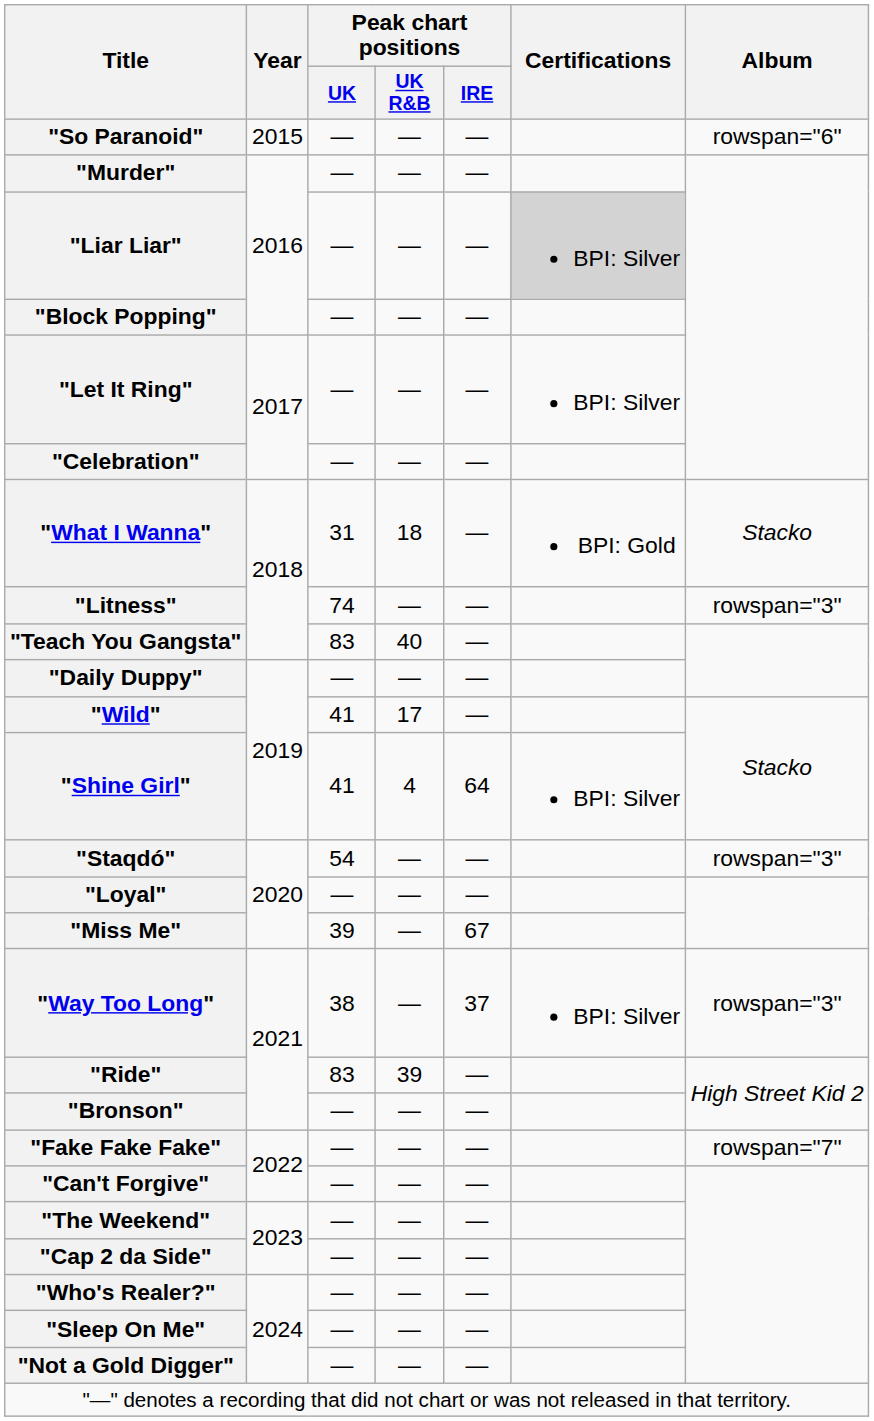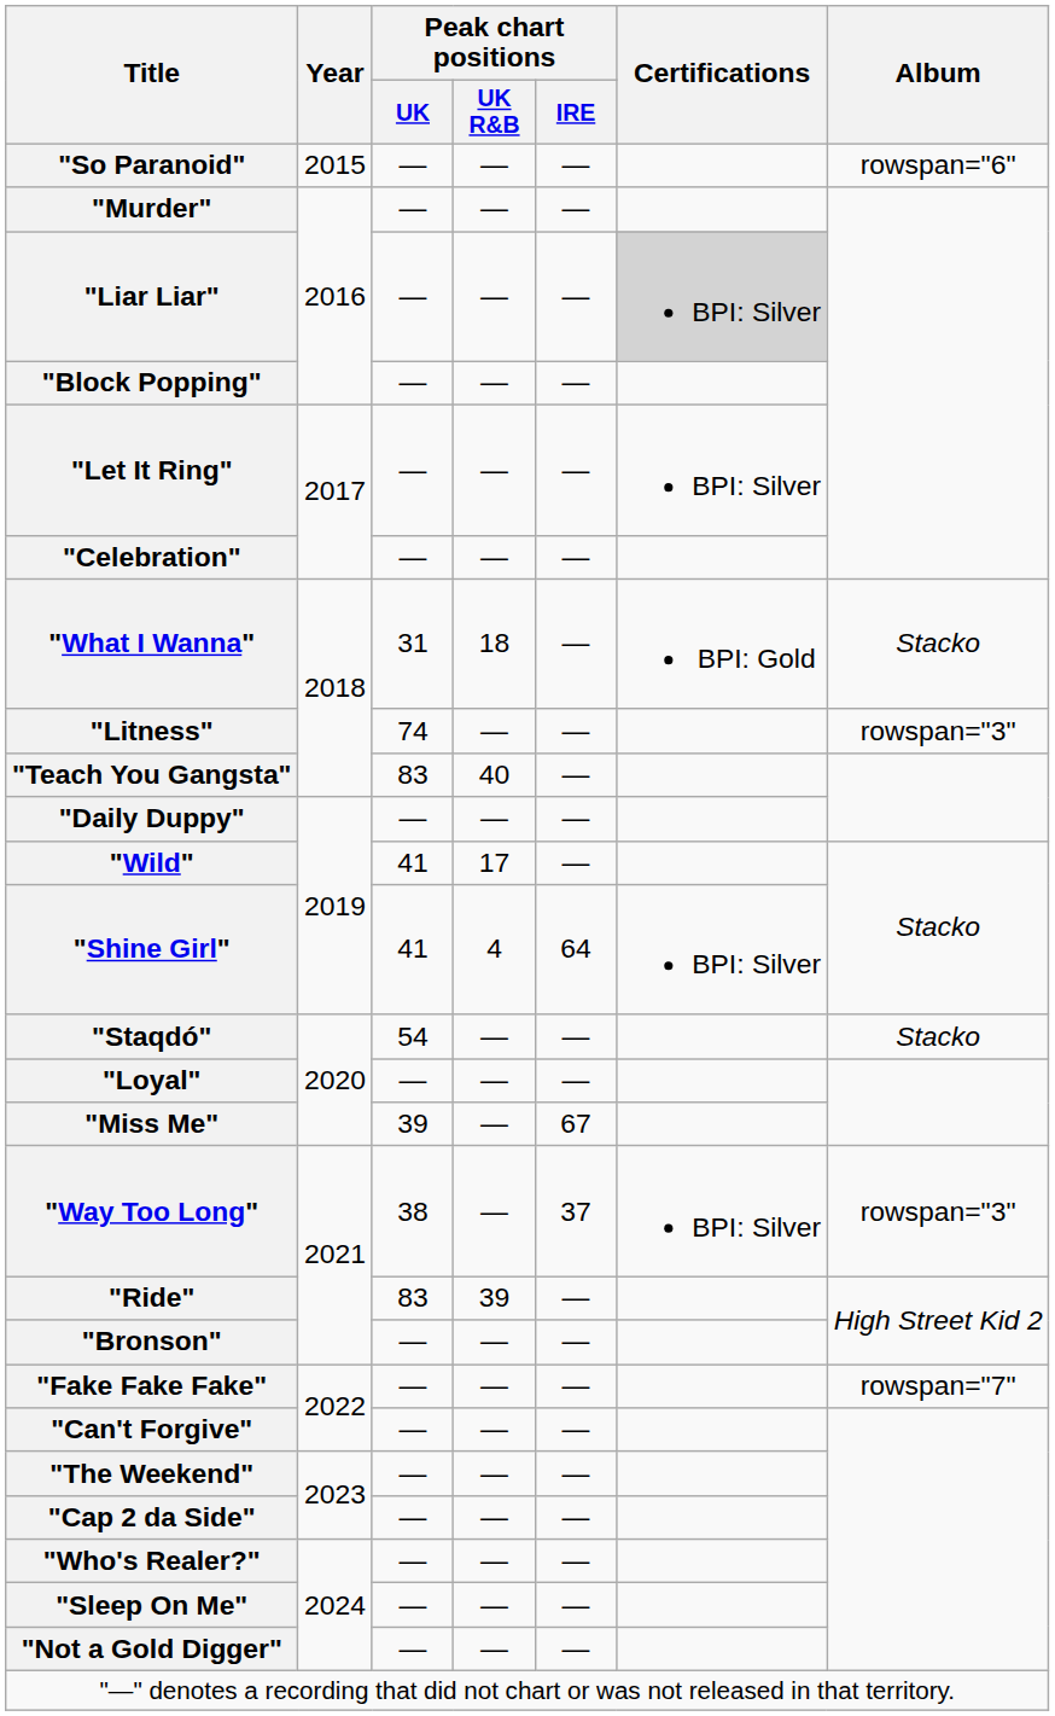"Staqdó" | Album: rowspan="3" -> Stacko
